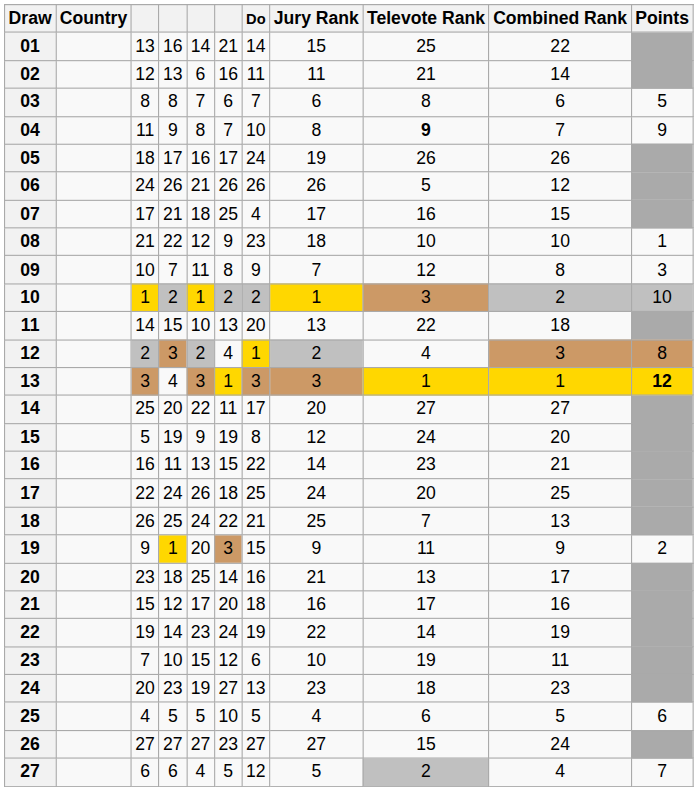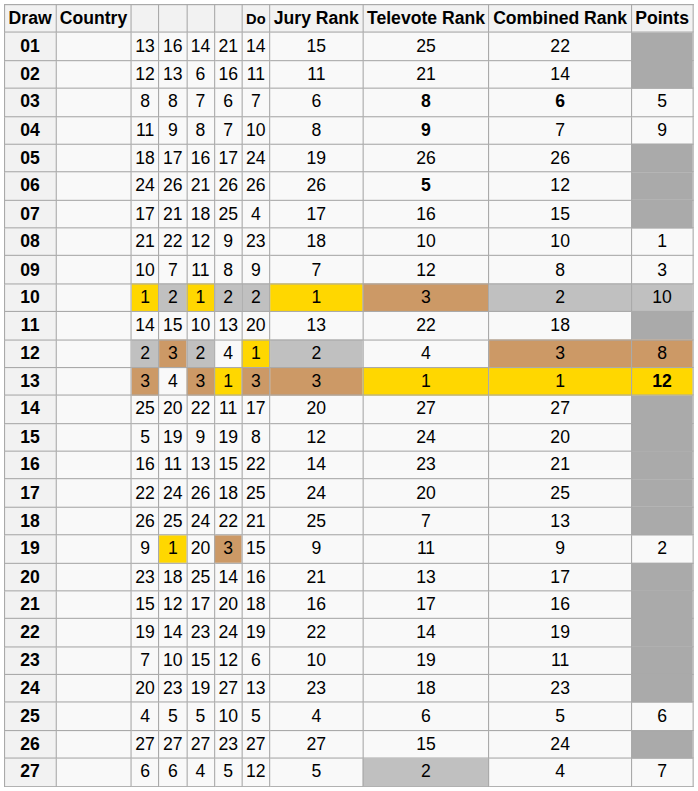03 | Televote Rank: normal -> bold
03 | Combined Rank: normal -> bold
06 | Televote Rank: normal -> bold
